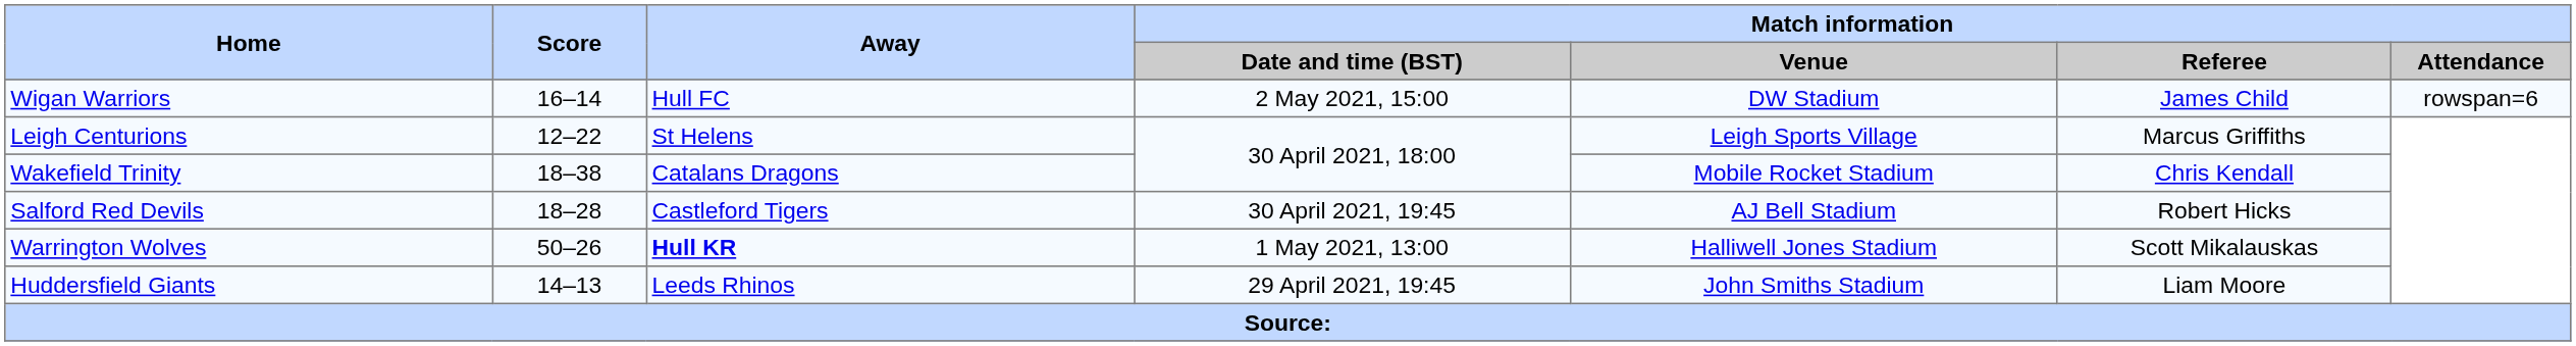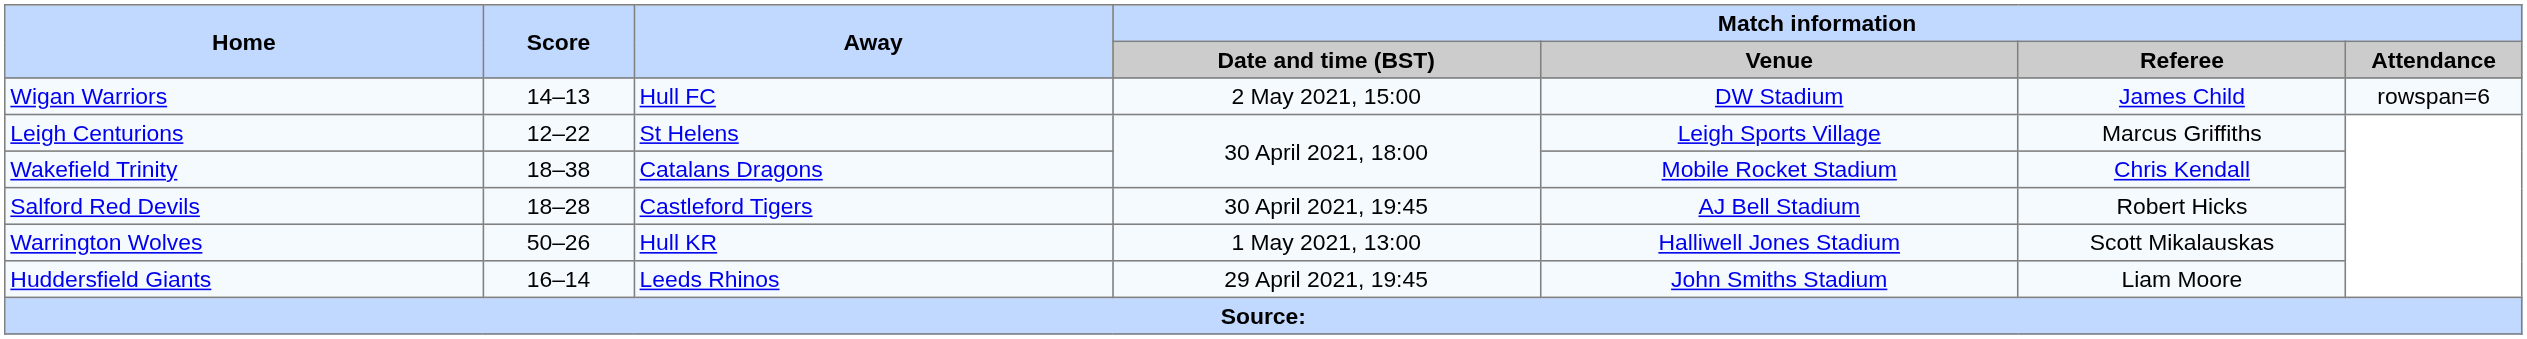Wigan Warriors | Score: 16–14 -> 14–13
Warrington Wolves | Away: bold -> normal
Huddersfield Giants | Score: 14–13 -> 16–14
